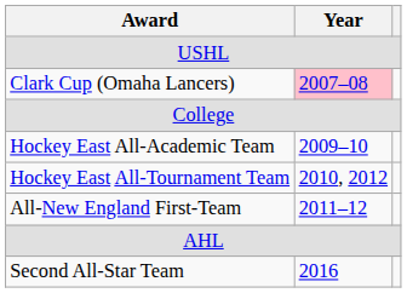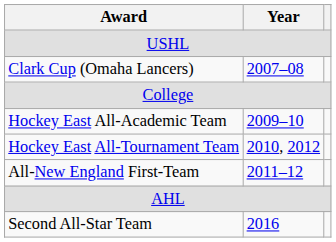Clark Cup (Omaha Lancers) | Year: pink background -> no background
